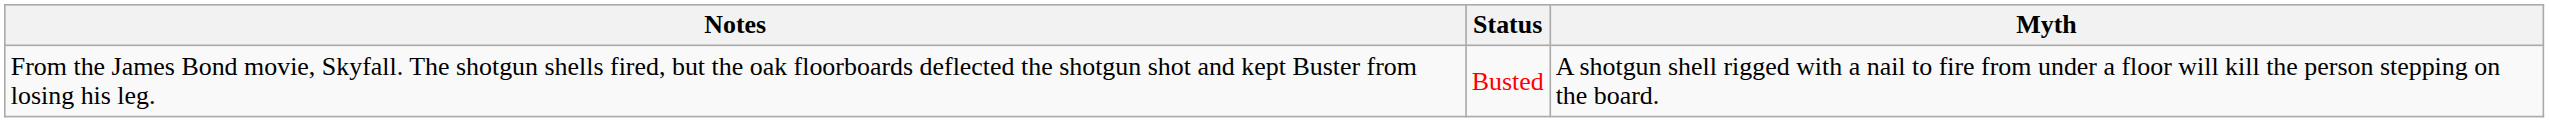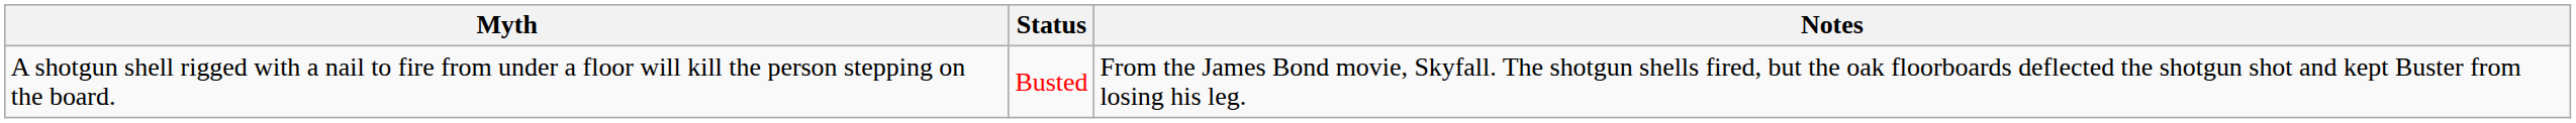columns swapped: Myth <-> Notes
